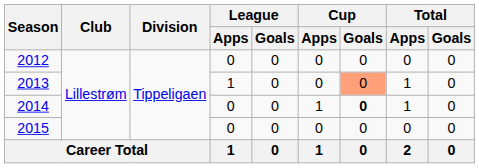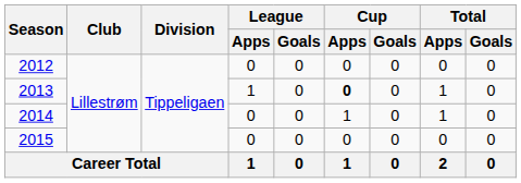2013 | Cup / Apps: normal -> bold
2013 | Cup / Goals: lightsalmon background -> no background
2014 | Cup / Goals: bold -> normal
